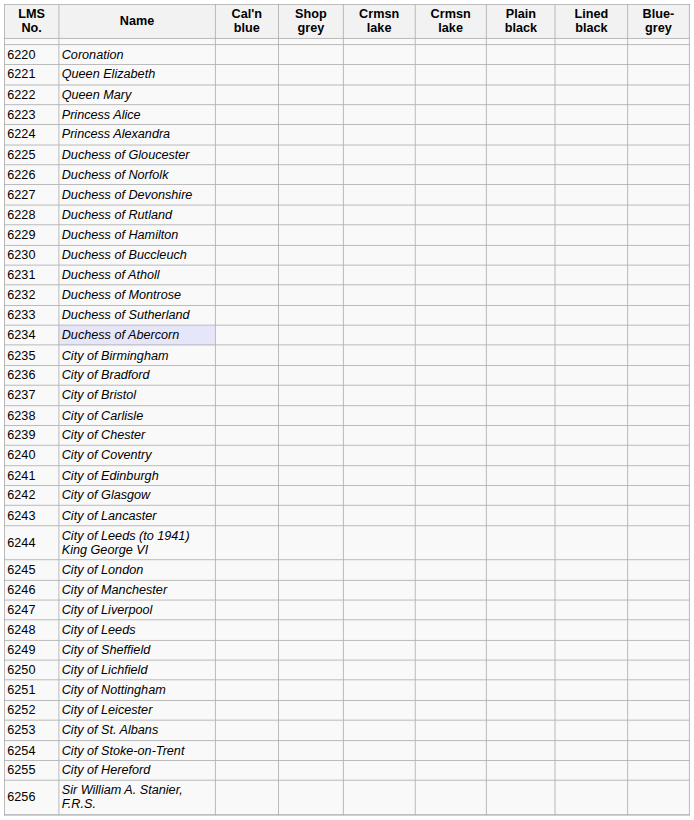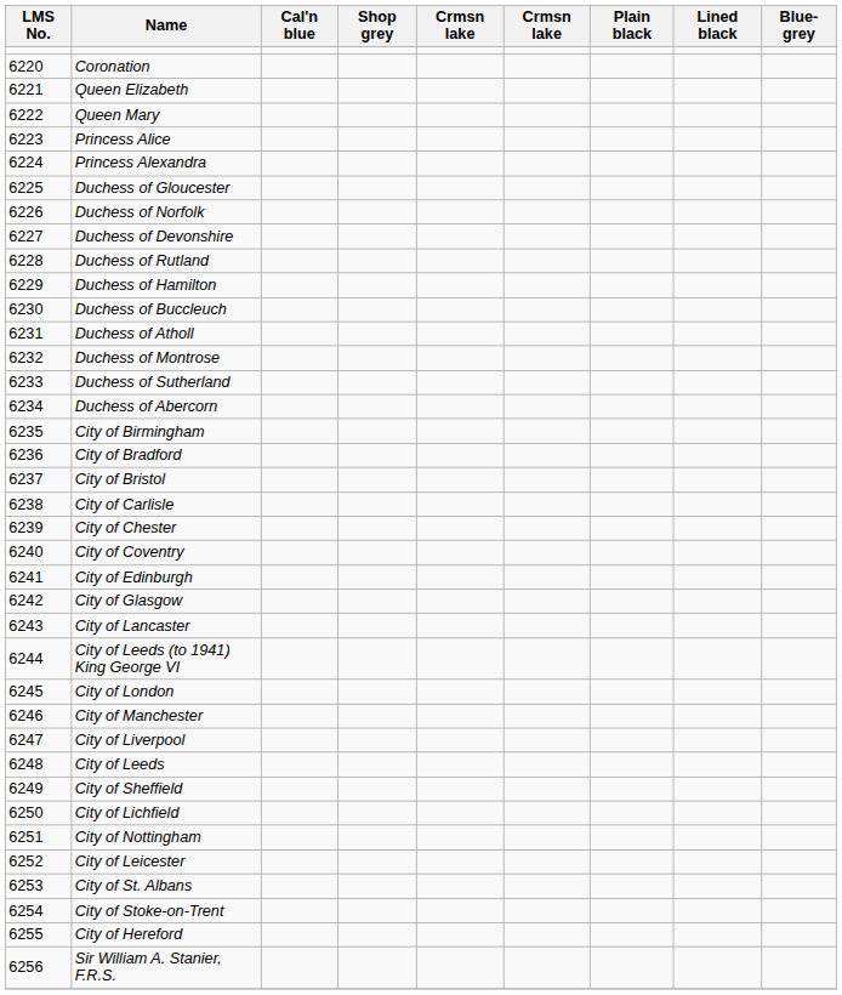Duchess of Abercorn | Name: lavender background -> no background
